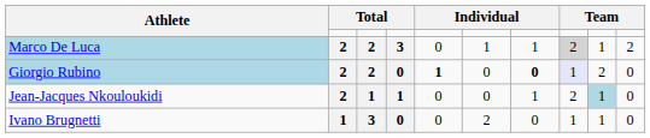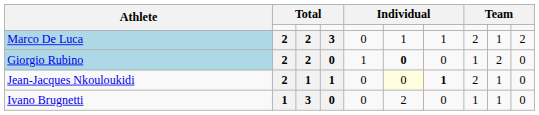Marco De Luca | column 8: lightgrey background -> no background
Giorgio Rubino | column 5: bold -> normal
Giorgio Rubino | column 6: normal -> bold
Giorgio Rubino | column 7: bold -> normal
Giorgio Rubino | column 8: lavender background -> no background
Jean-Jacques Nkouloukidi | column 6: no background -> lightyellow background
Jean-Jacques Nkouloukidi | column 7: normal -> bold
Jean-Jacques Nkouloukidi | column 9: lightblue background -> no background
